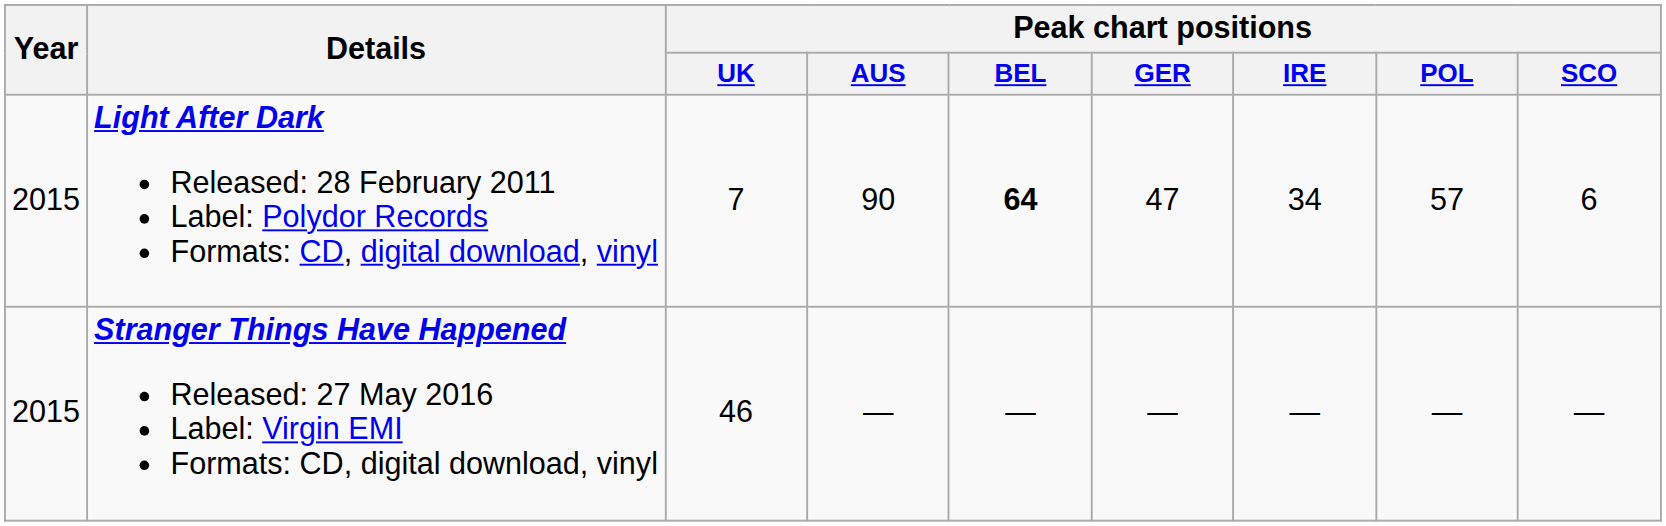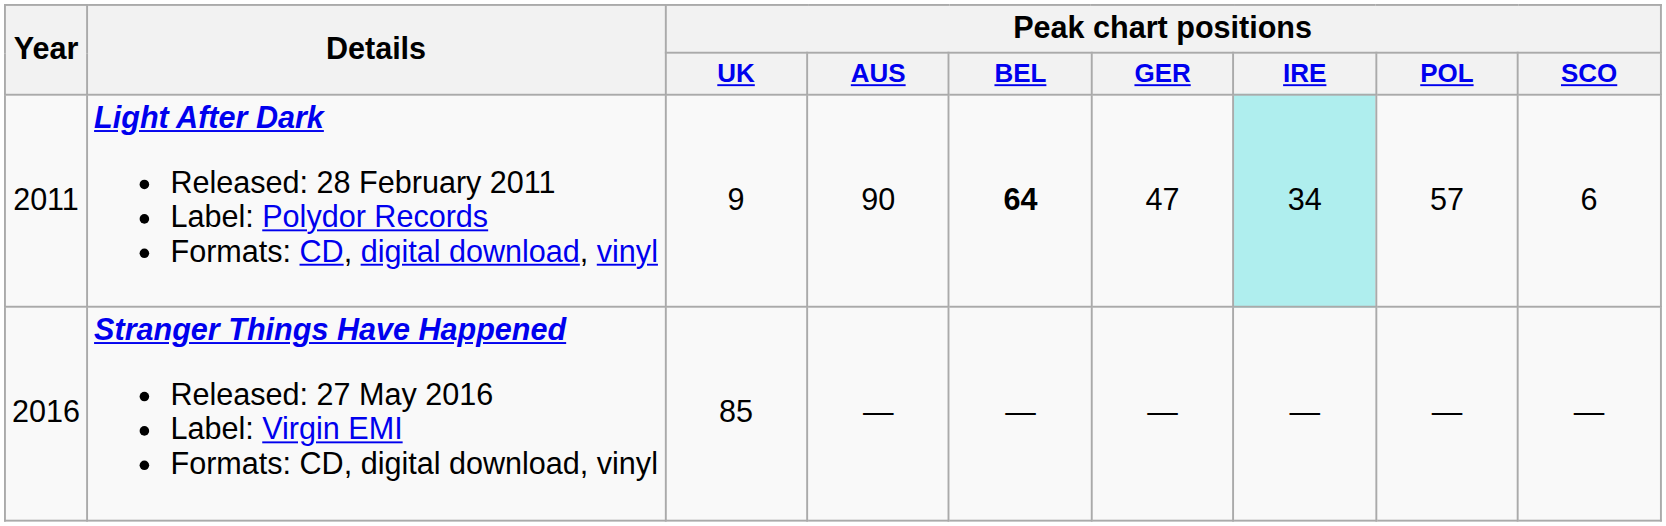row 3 | Year: 2015 -> 2011
row 3 | Peak chart positions / UK: 7 -> 9
row 3 | Peak chart positions / IRE: no background -> paleturquoise background
row 4 | Year: 2015 -> 2016
row 4 | Peak chart positions / UK: 46 -> 85
